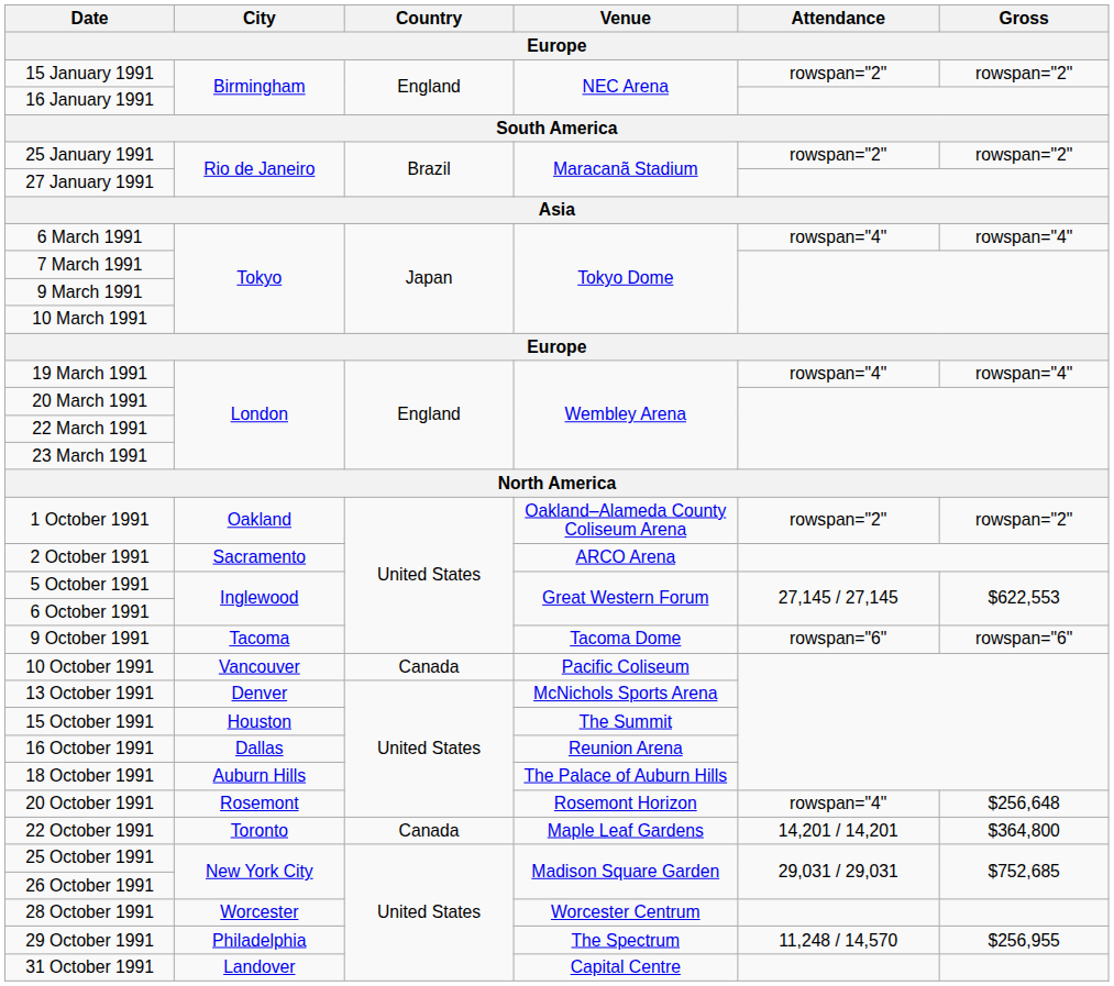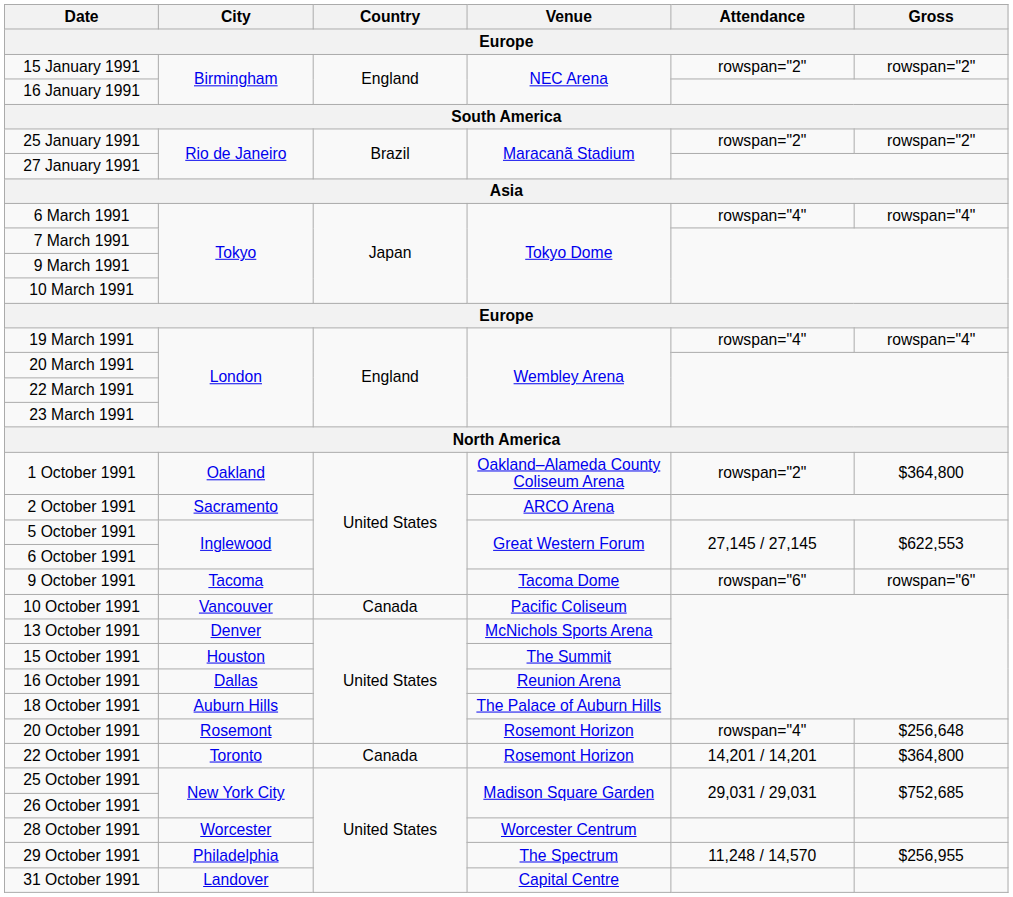1 October 1991 | Gross: rowspan="2" -> $364,800
22 October 1991 | Venue: Maple Leaf Gardens -> Rosemont Horizon
